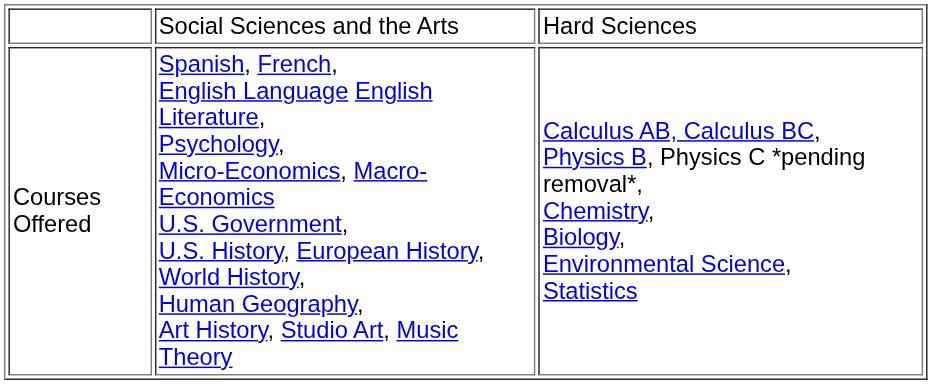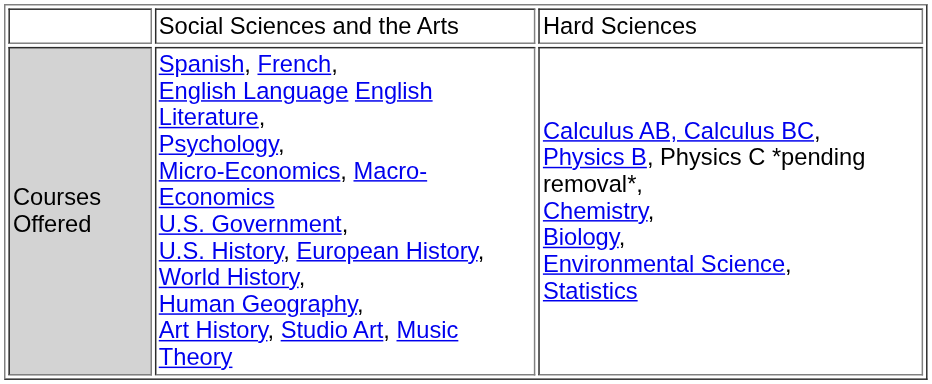Courses Offered | column 1: no background -> lightgrey background
